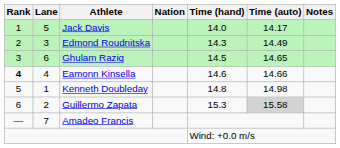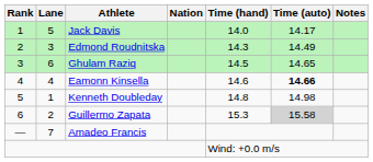Eamonn Kinsella | Rank: bold -> normal
Eamonn Kinsella | Time (auto): normal -> bold
